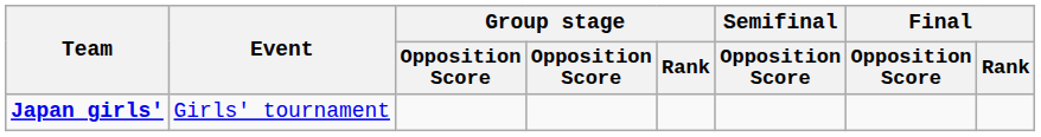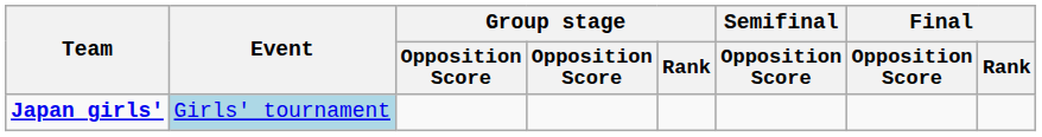Japan girls' | Event: no background -> lightblue background
